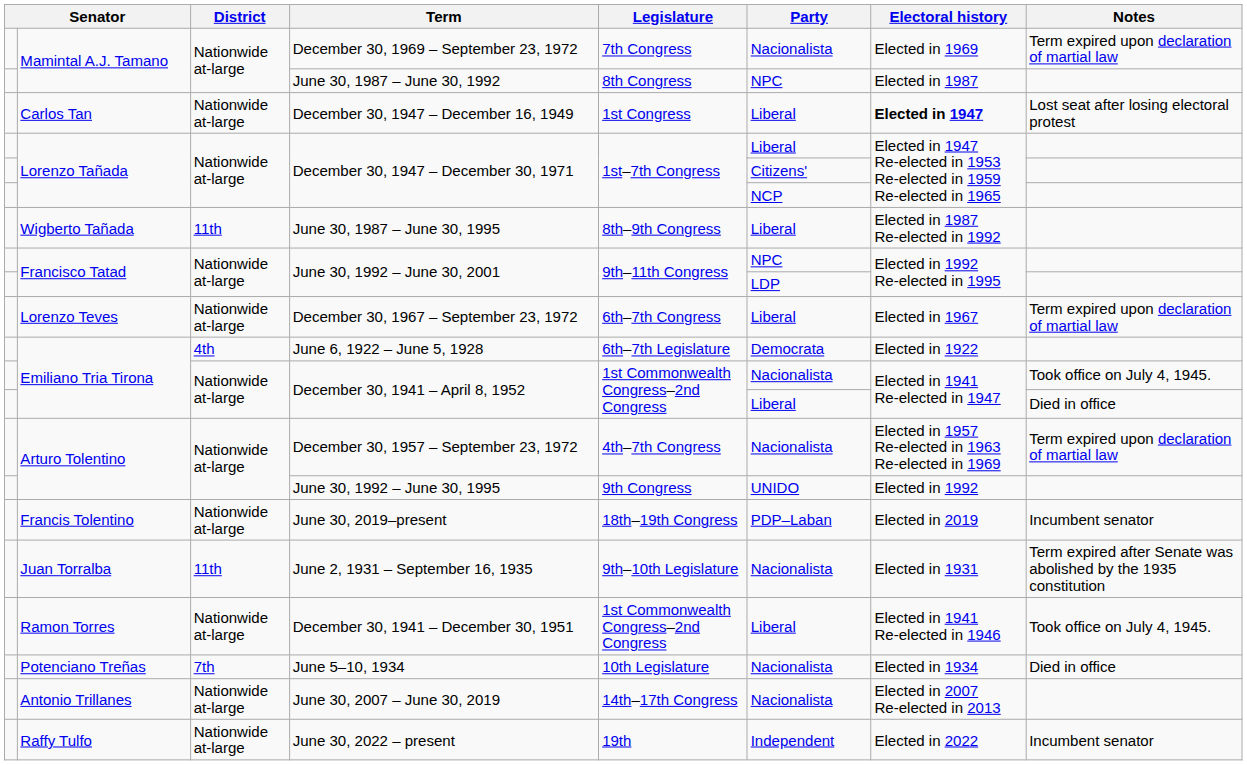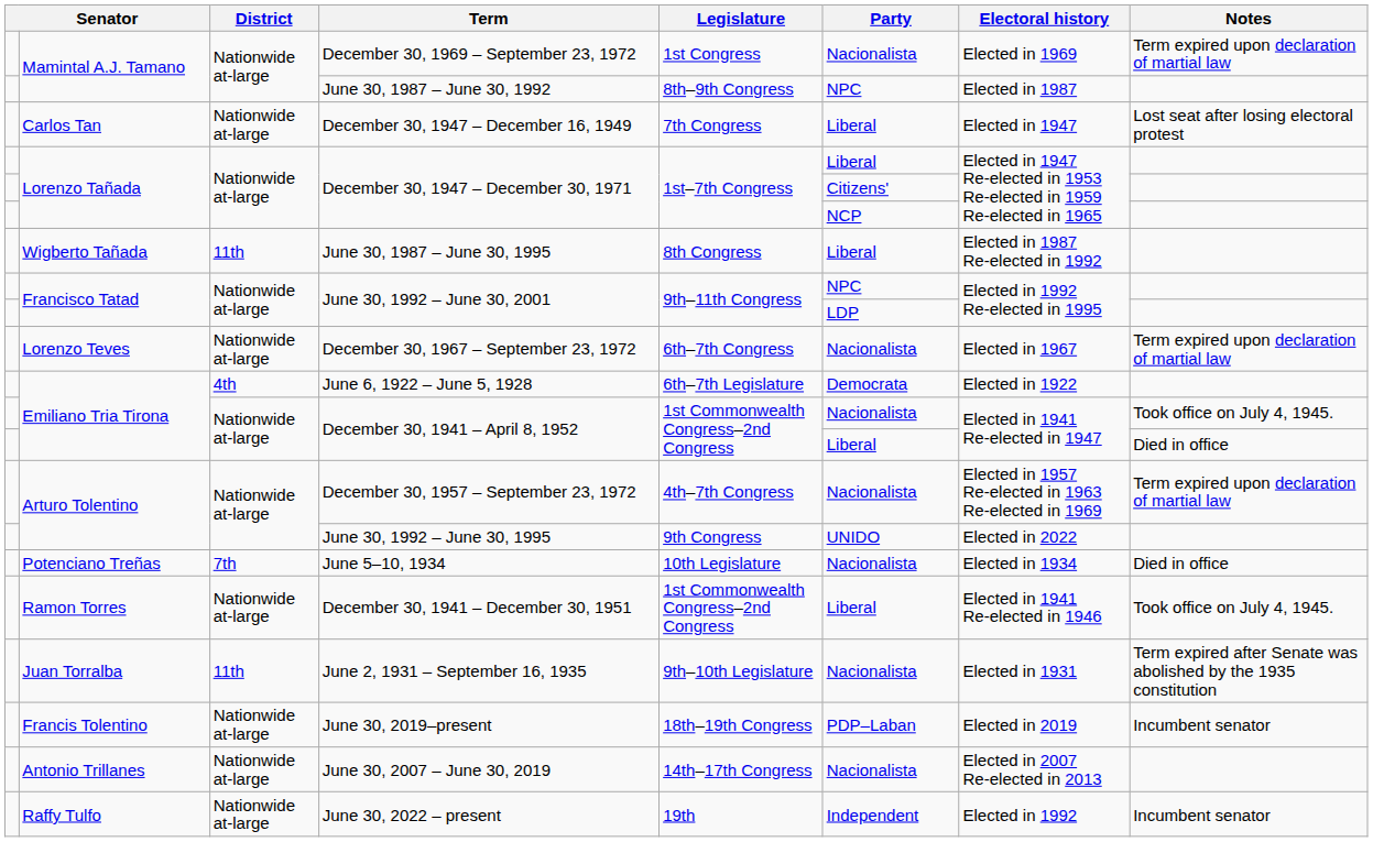December 30, 1969 – September 23, 1972 | Legislature: 7th Congress -> 1st Congress
June 30, 1987 – June 30, 1992 | Legislature: 8th Congress -> 8th–9th Congress
December 30, 1947 – December 16, 1949 | Legislature: 1st Congress -> 7th Congress
December 30, 1947 – December 16, 1949 | Electoral history: bold -> normal
June 30, 1987 – June 30, 1995 | Legislature: 8th–9th Congress -> 8th Congress
December 30, 1967 – September 23, 1972 | Party: Liberal -> Nacionalista
June 30, 1992 – June 30, 1995 | Electoral history: Elected in 1992 -> Elected in 2022
rows swapped: June 30, 2019–present <-> June 5–10, 1934
rows swapped: June 2, 1931 – September 16, 1935 <-> December 30, 1941 – December 30, 1951
June 30, 2022 – present | Electoral history: Elected in 2022 -> Elected in 1992
